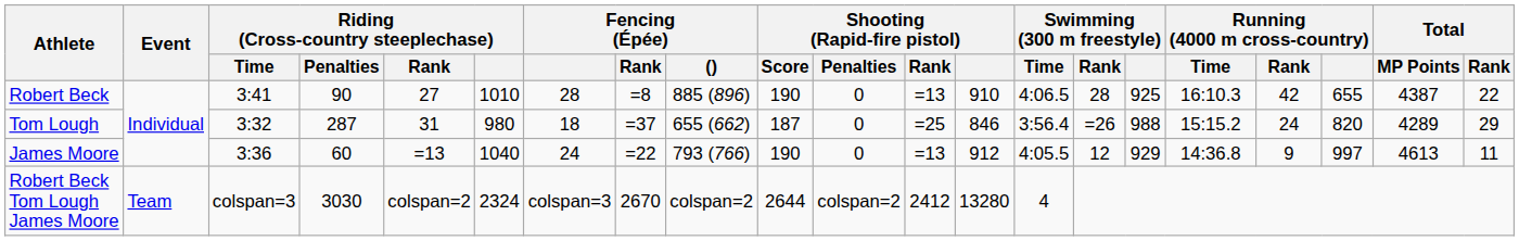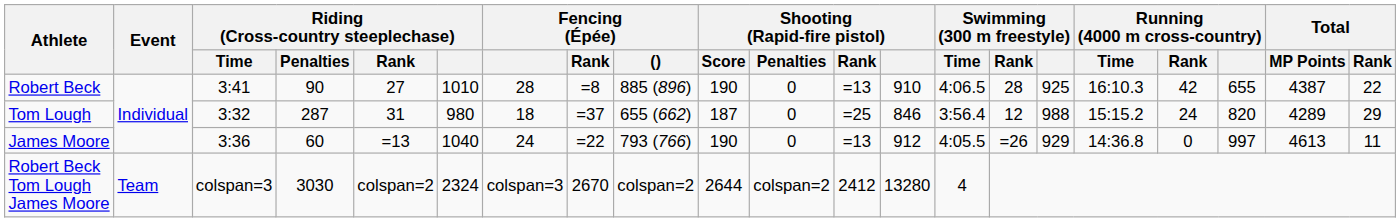Tom Lough | Swimming (300 m freestyle) / Rank: =26 -> 12
James Moore | Swimming (300 m freestyle) / Rank: 12 -> =26
James Moore | Running (4000 m cross-country) / Rank: 9 -> 0
